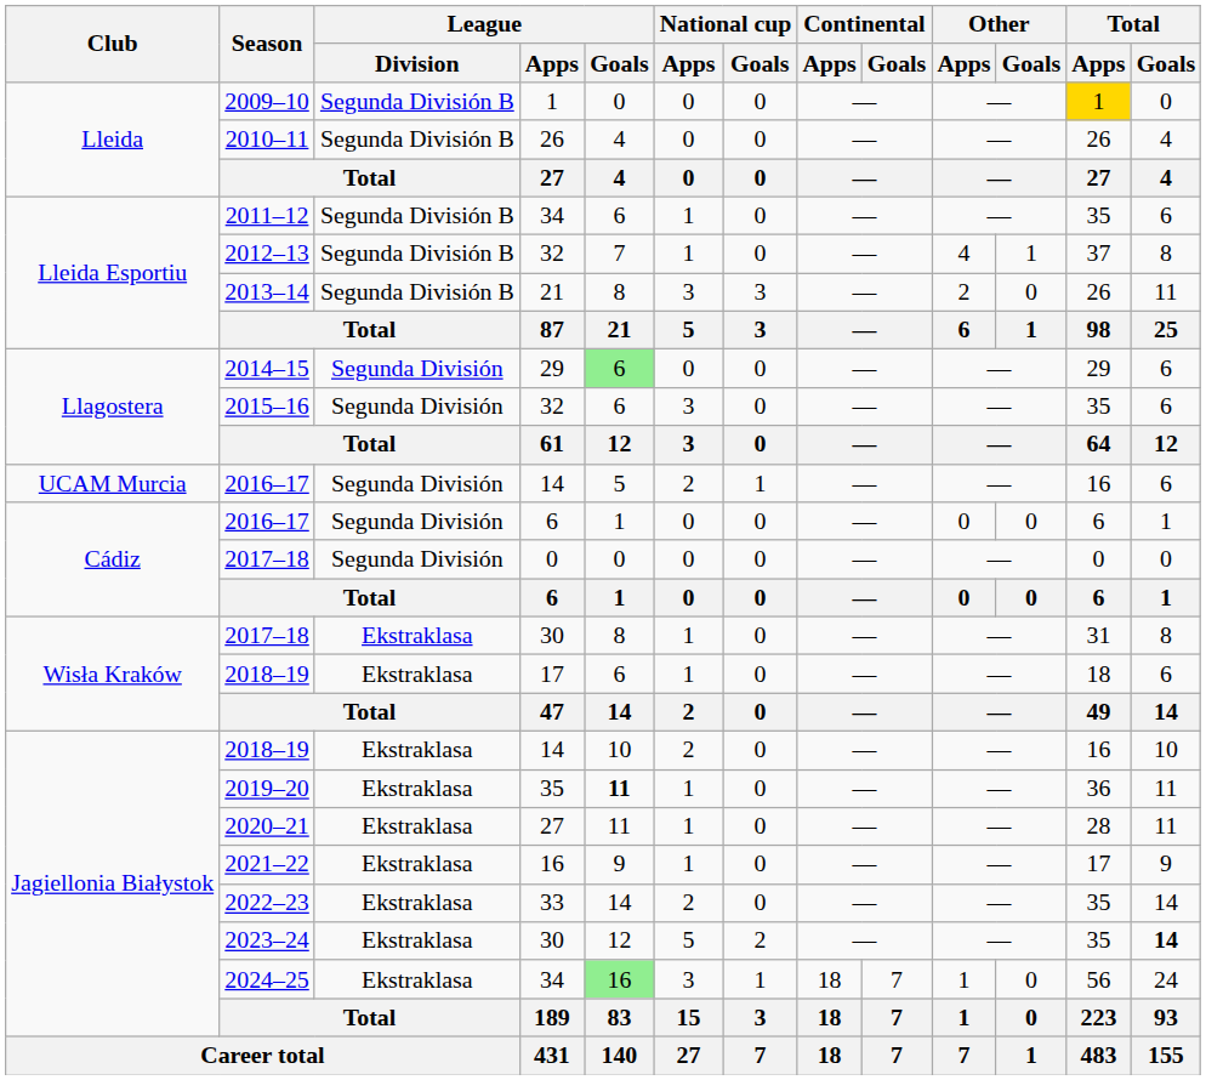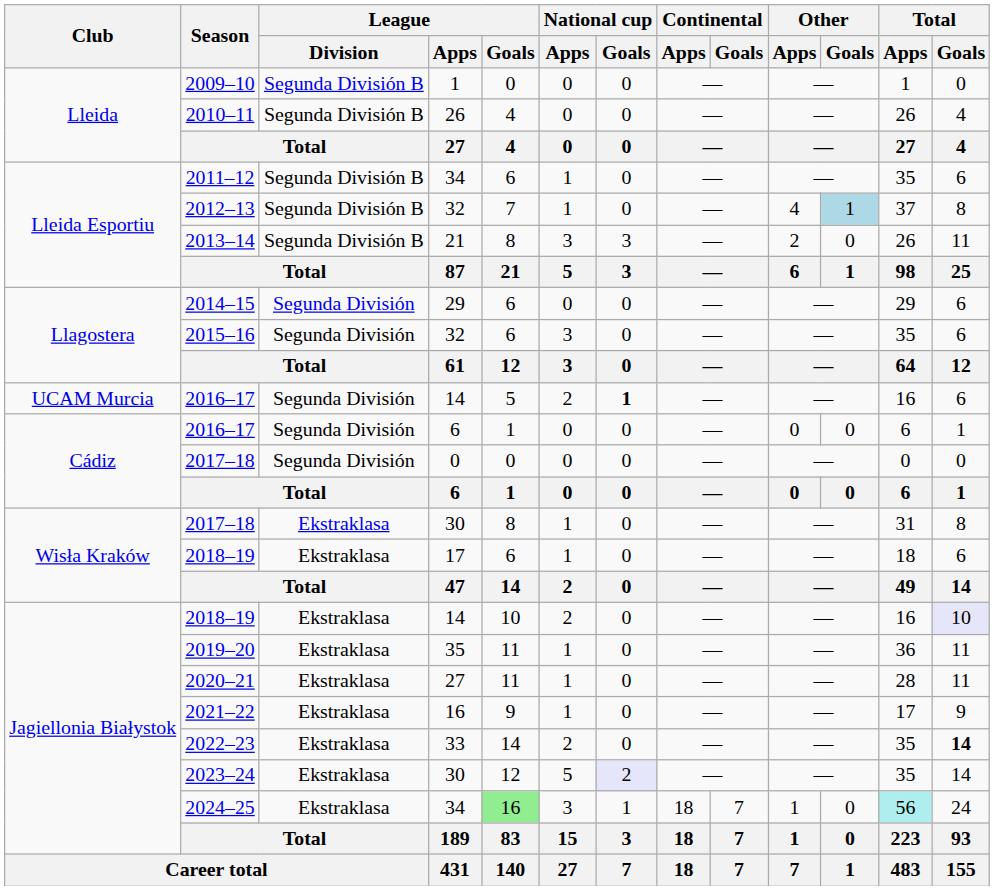2009–10 | Total / Apps: gold background -> no background
2012–13 | Other / Goals: no background -> lightblue background
2014–15 | League / Goals: lightgreen background -> no background
2016–17 / 14 | National cup / Goals: normal -> bold
2018–19 / 14 | Total / Goals: no background -> lavender background
2019–20 | League / Goals: bold -> normal
2022–23 | Total / Goals: normal -> bold
2023–24 | National cup / Goals: no background -> lavender background
2023–24 | Total / Goals: bold -> normal
2024–25 | Total / Apps: no background -> paleturquoise background
